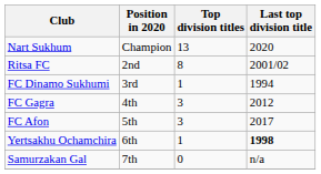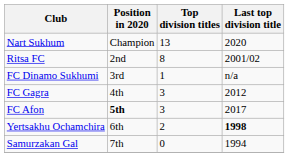FC Dinamo Sukhumi | Last top division title: 1994 -> n/a
FC Afon | Position in 2020: normal -> bold
Yertsakhu Ochamchira | Top division titles: 1 -> 2
Samurzakan Gal | Last top division title: n/a -> 1994
